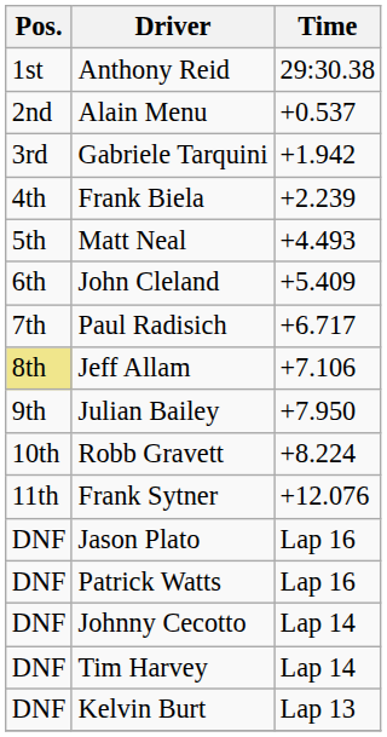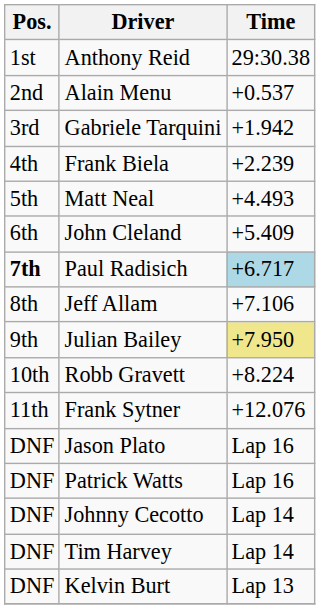Paul Radisich | Pos.: normal -> bold
Paul Radisich | Time: no background -> lightblue background
Jeff Allam | Pos.: khaki background -> no background
Julian Bailey | Time: no background -> khaki background
